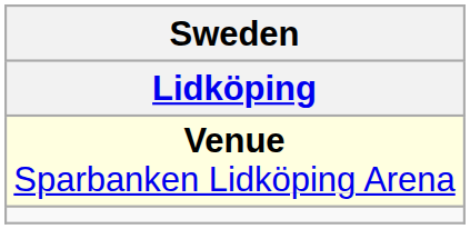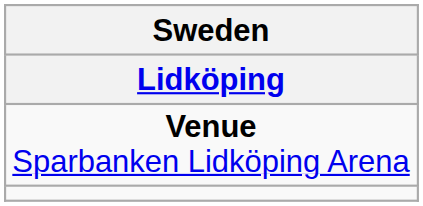Venue Sparbanken Lidköping Arena | Lidköping: lightyellow background -> no background
